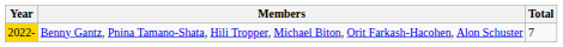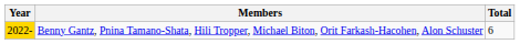row 2 | Total: 7 -> 6
